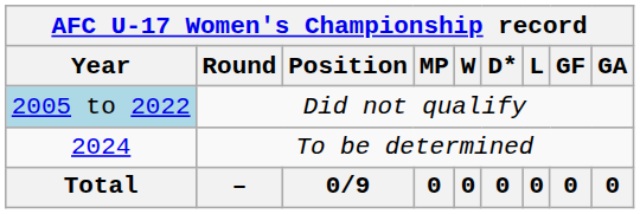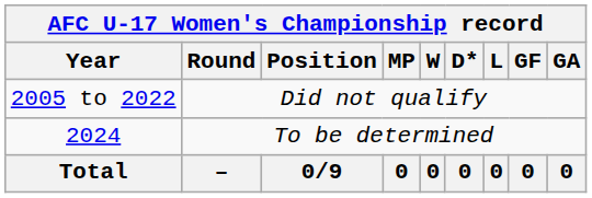2005 to 2022 | Year: lightblue background -> no background
